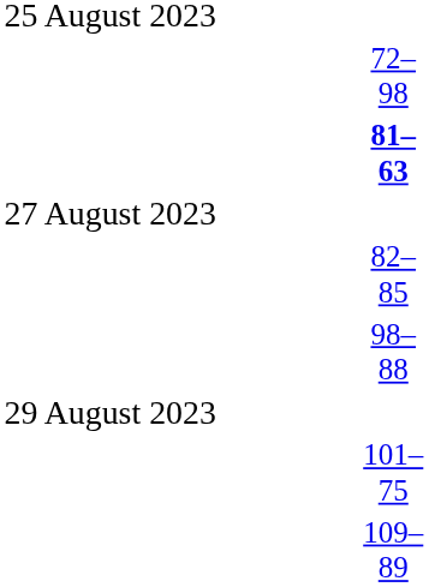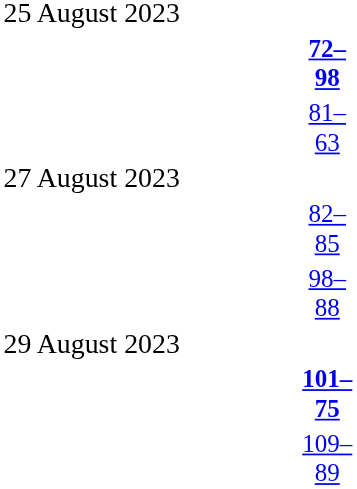72–98 | column 2: normal -> bold
81–63 | column 2: bold -> normal
101–75 | column 2: normal -> bold
